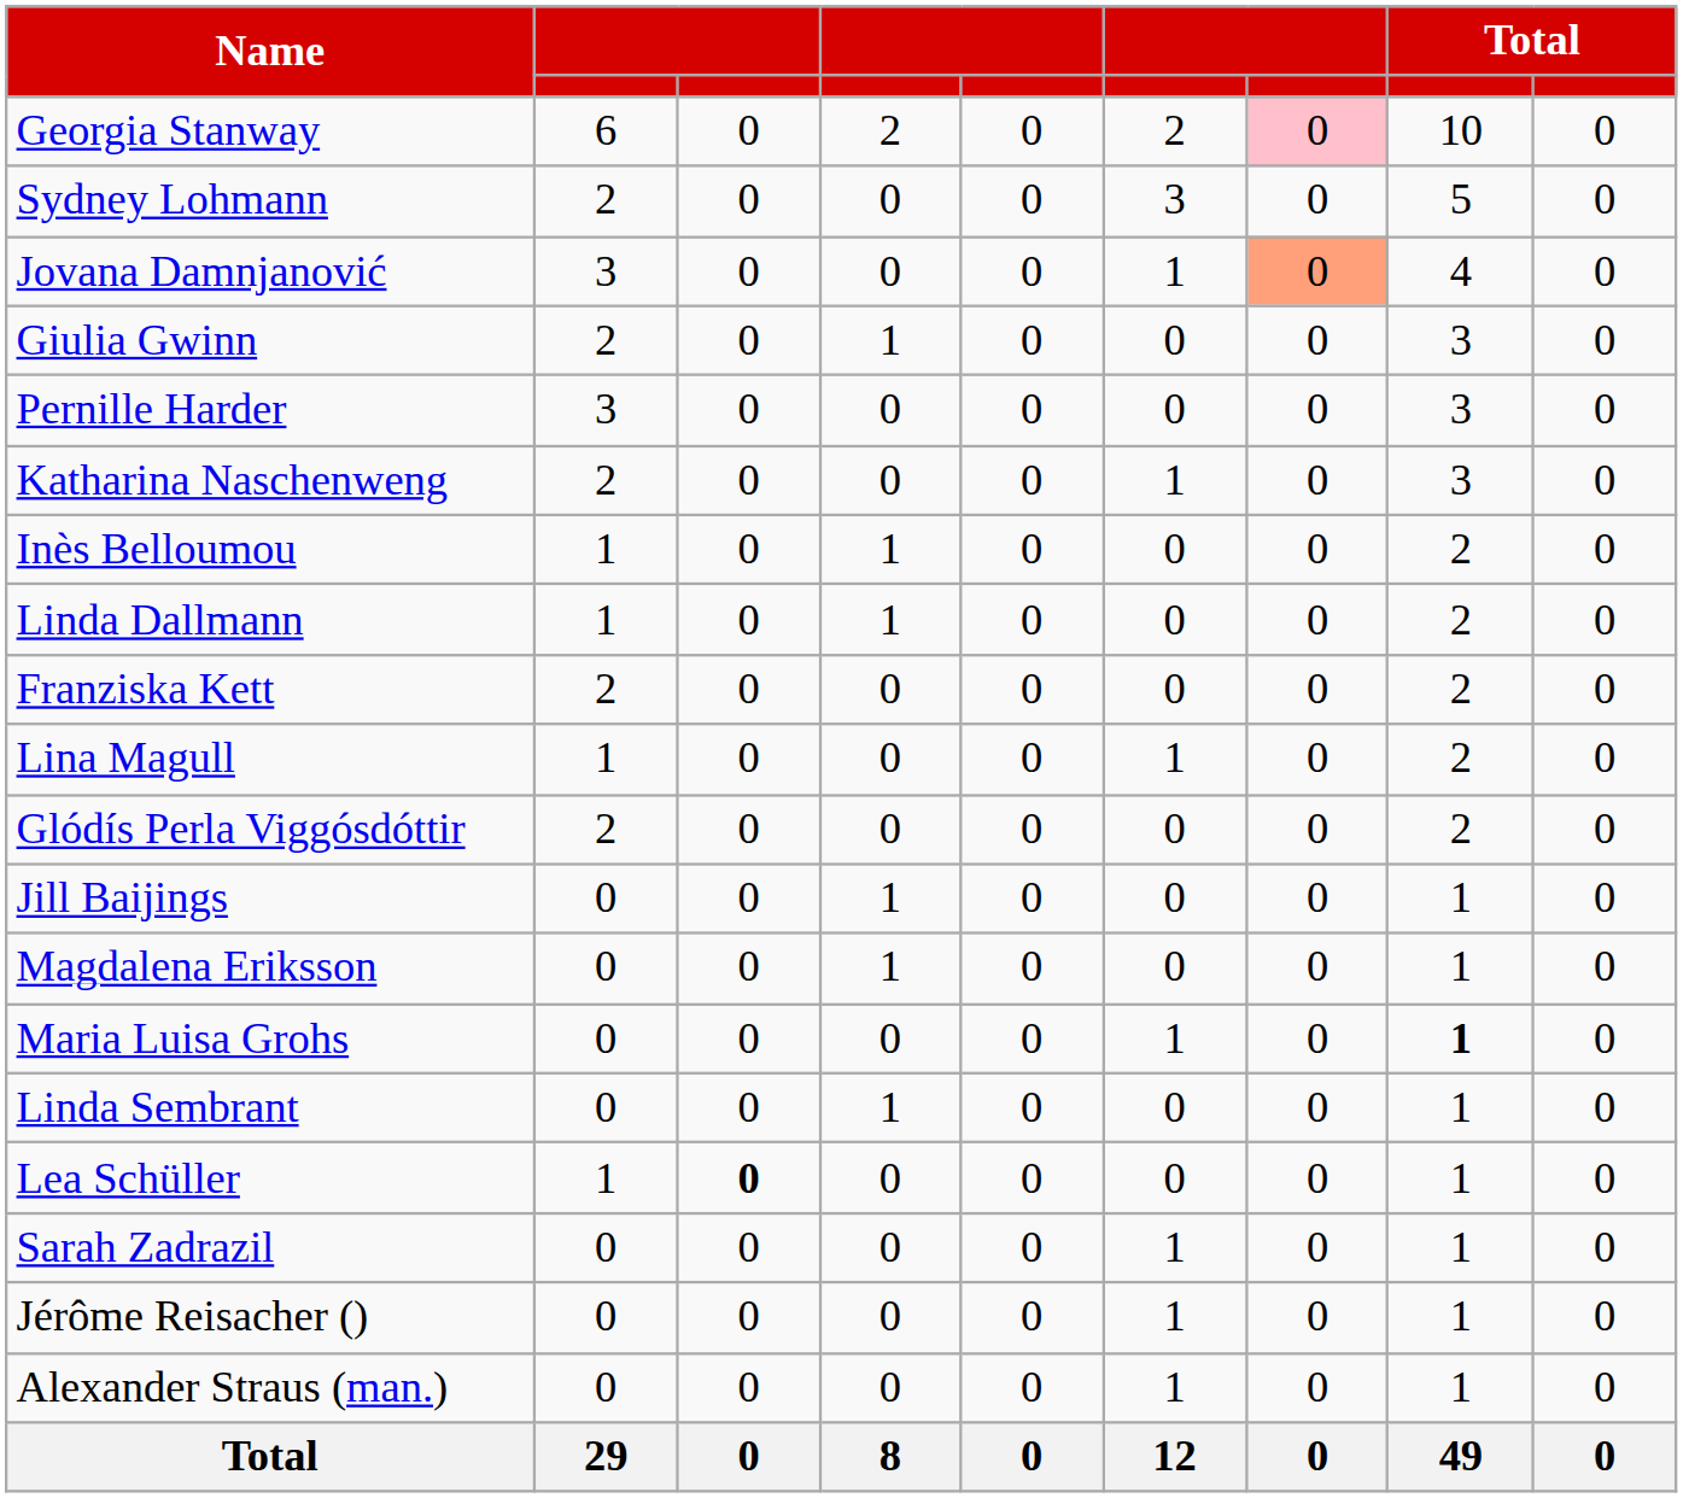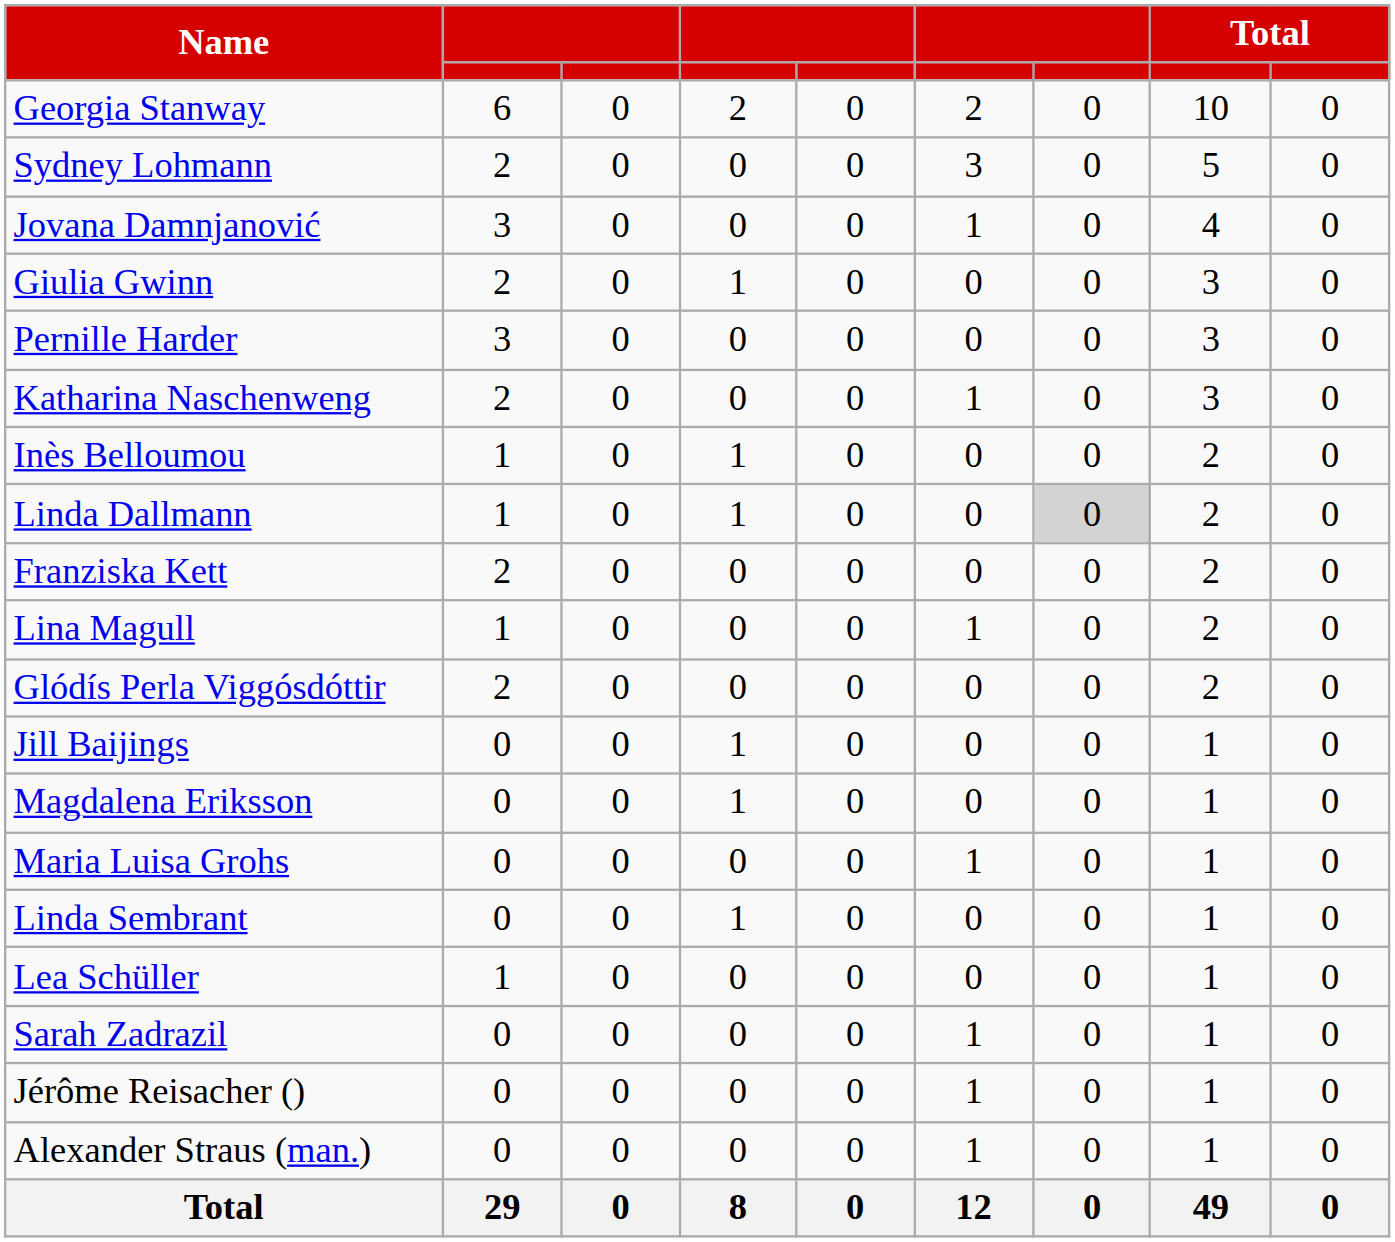Georgia Stanway | column 7: pink background -> no background
Jovana Damnjanović | column 7: lightsalmon background -> no background
Linda Dallmann | column 7: no background -> lightgrey background
Maria Luisa Grohs | column 8: bold -> normal
Lea Schüller | column 3: bold -> normal
